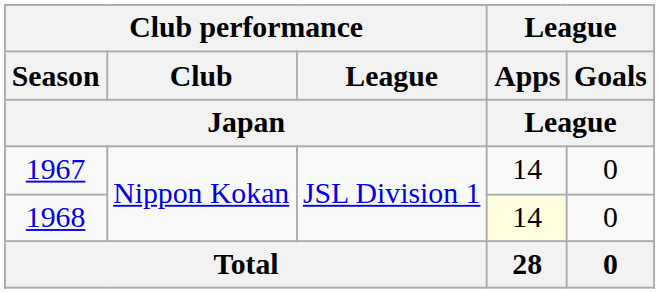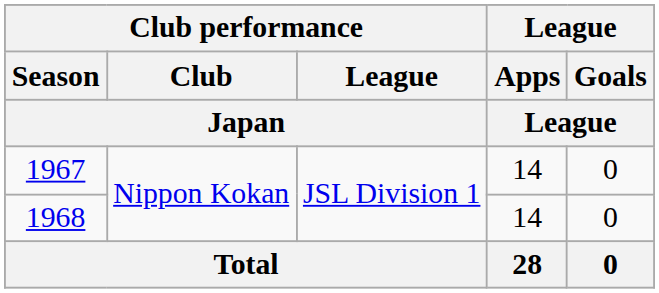1968 | League / Apps / League: lightyellow background -> no background
